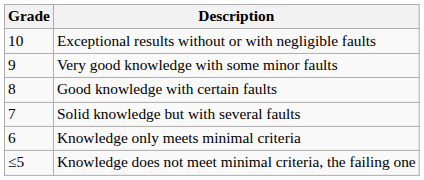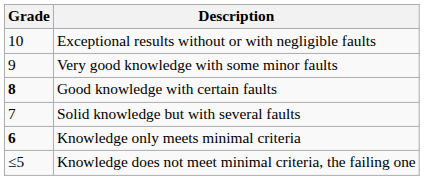Good knowledge with certain faults | Grade: normal -> bold
Knowledge only meets minimal criteria | Grade: normal -> bold
